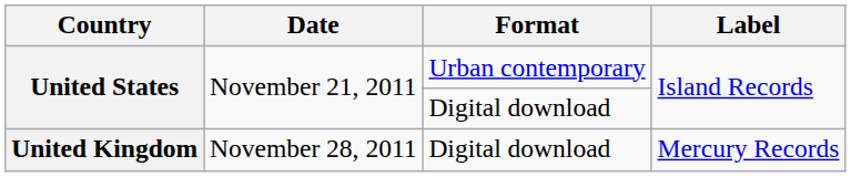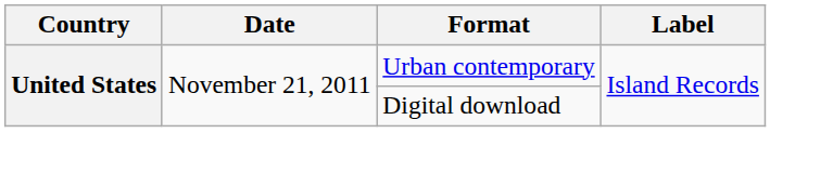- row: United Kingdom | November 28, 2011 | Digital download | Mercury Records
